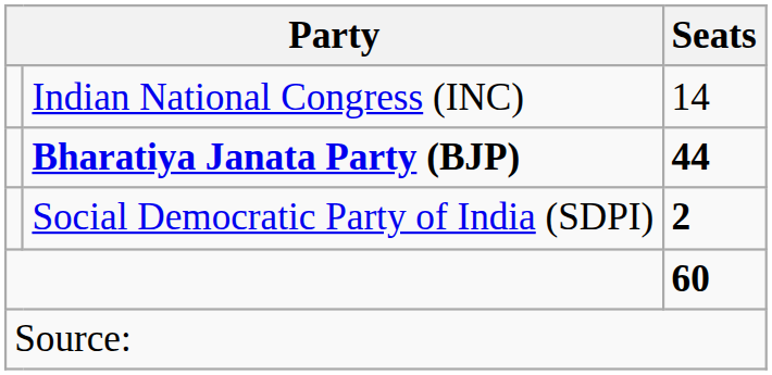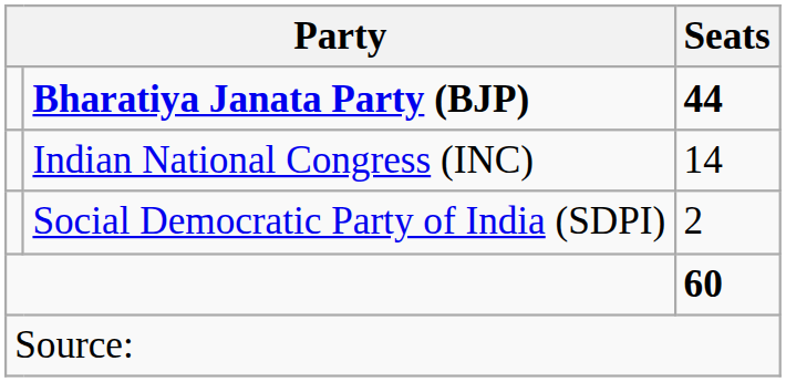rows swapped: Bharatiya Janata Party (BJP) <-> Indian National Congress (INC)
Social Democratic Party of India (SDPI) | Seats: bold -> normal
